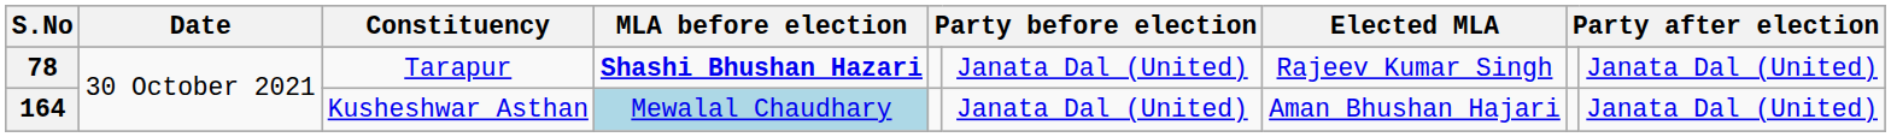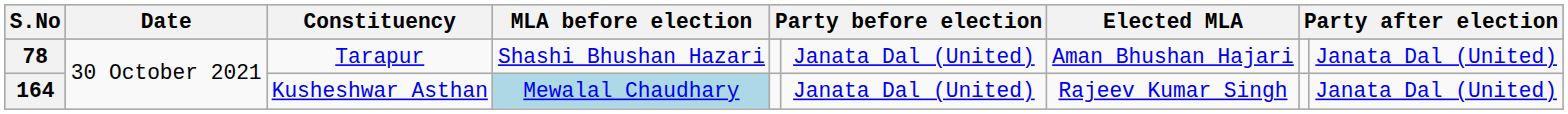78 | MLA before election: bold -> normal
78 | Elected MLA: Rajeev Kumar Singh -> Aman Bhushan Hajari
164 | Elected MLA: Aman Bhushan Hajari -> Rajeev Kumar Singh
